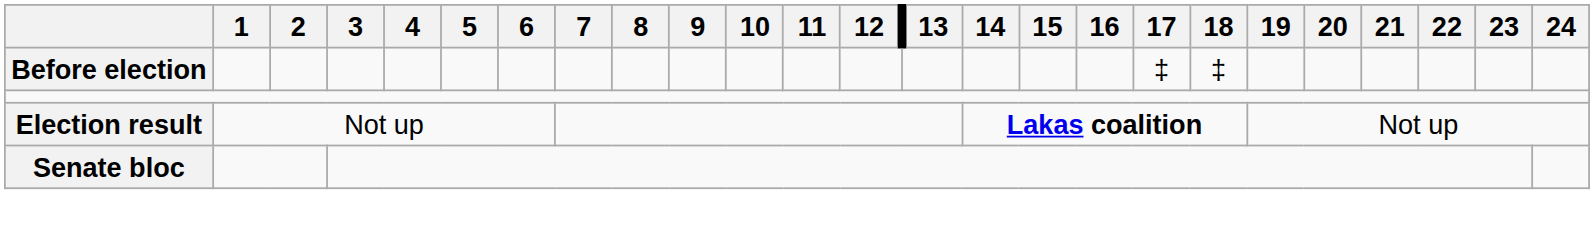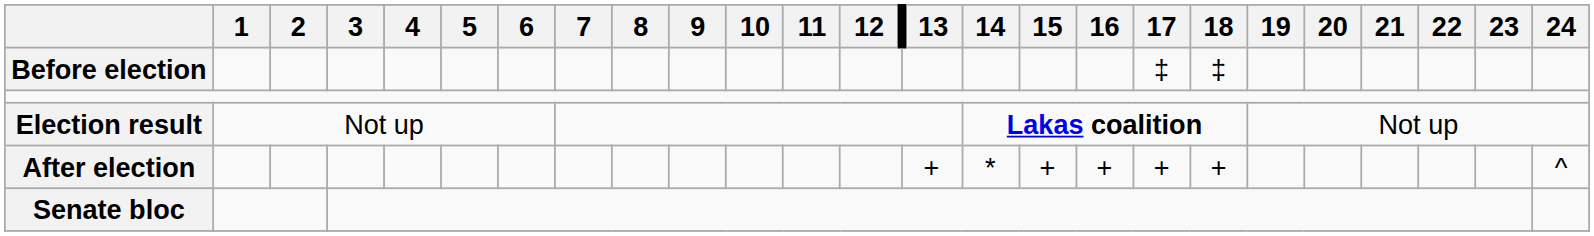+ row: After election | + | * | + | + | + | + | ^
